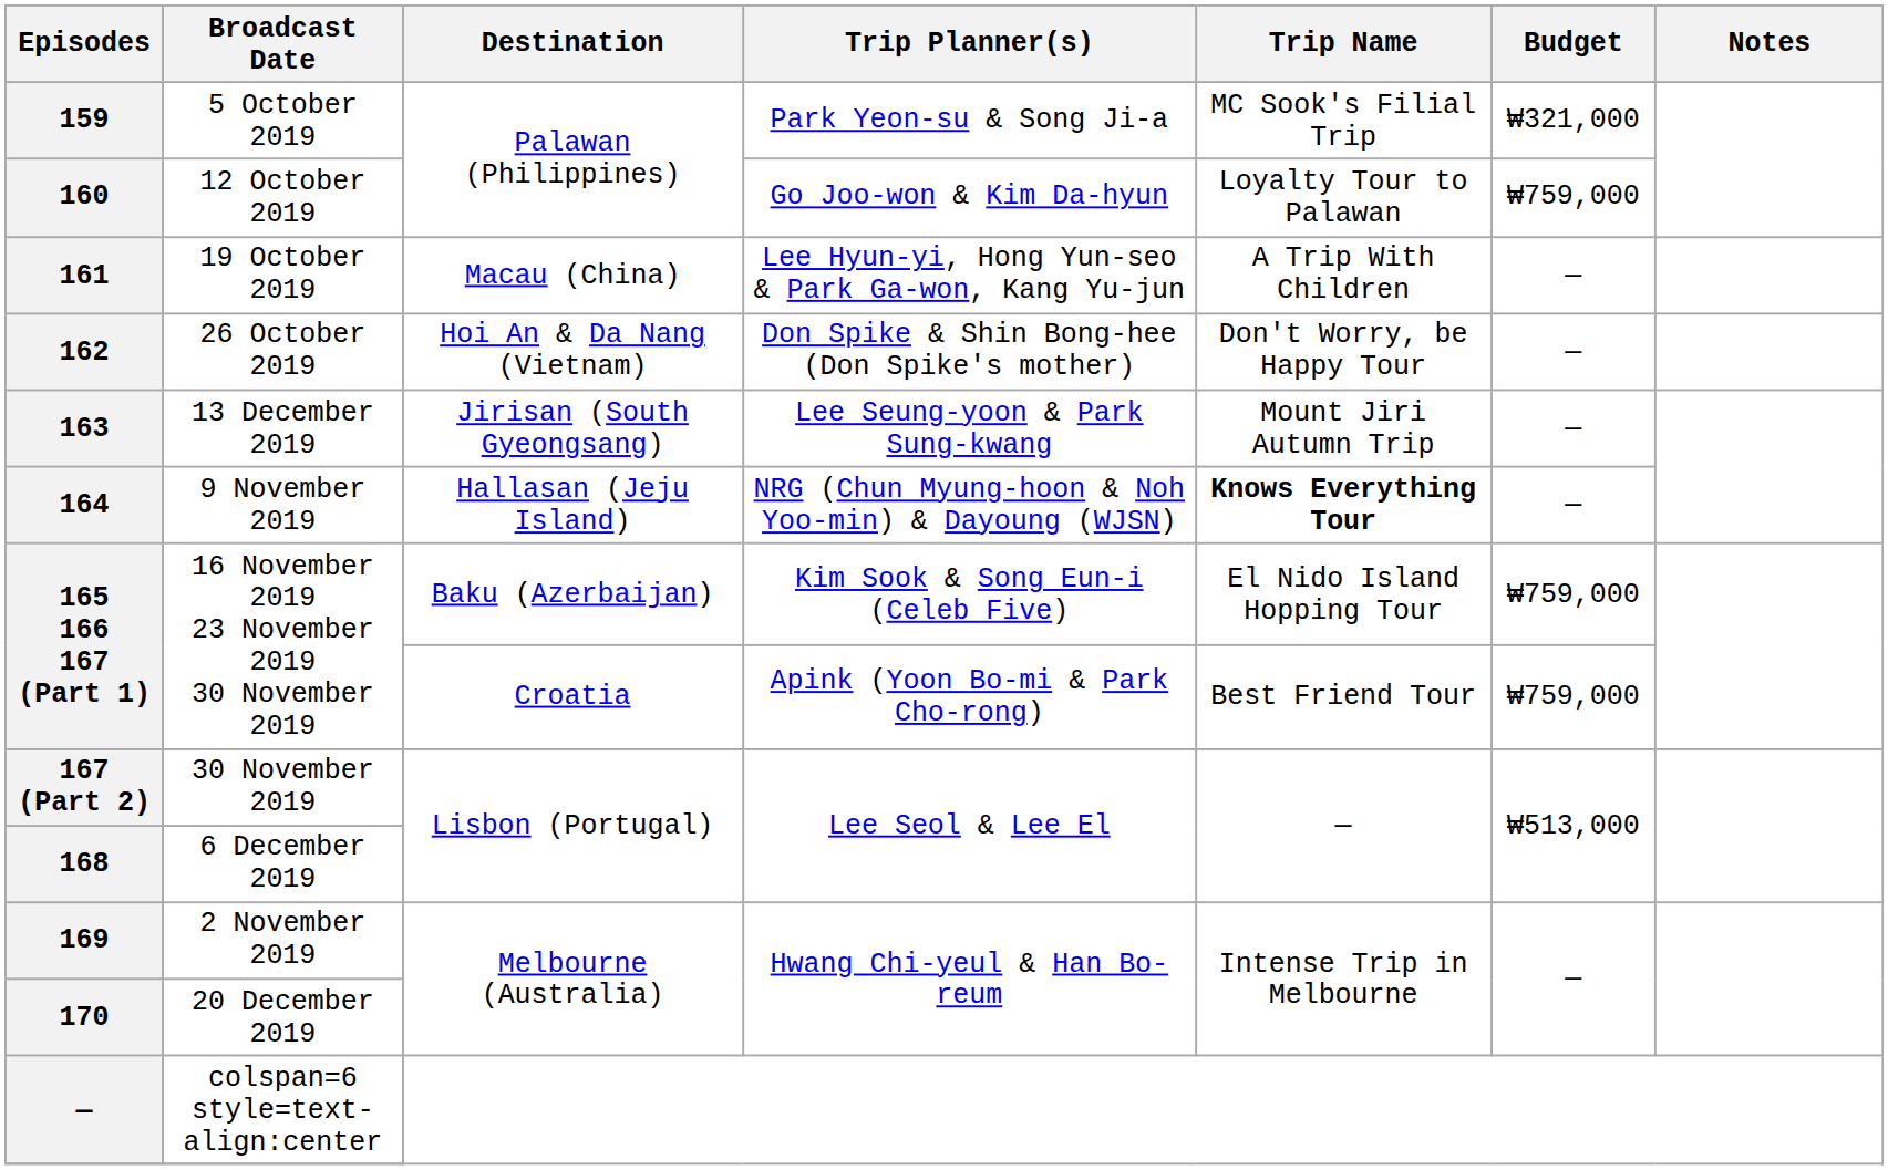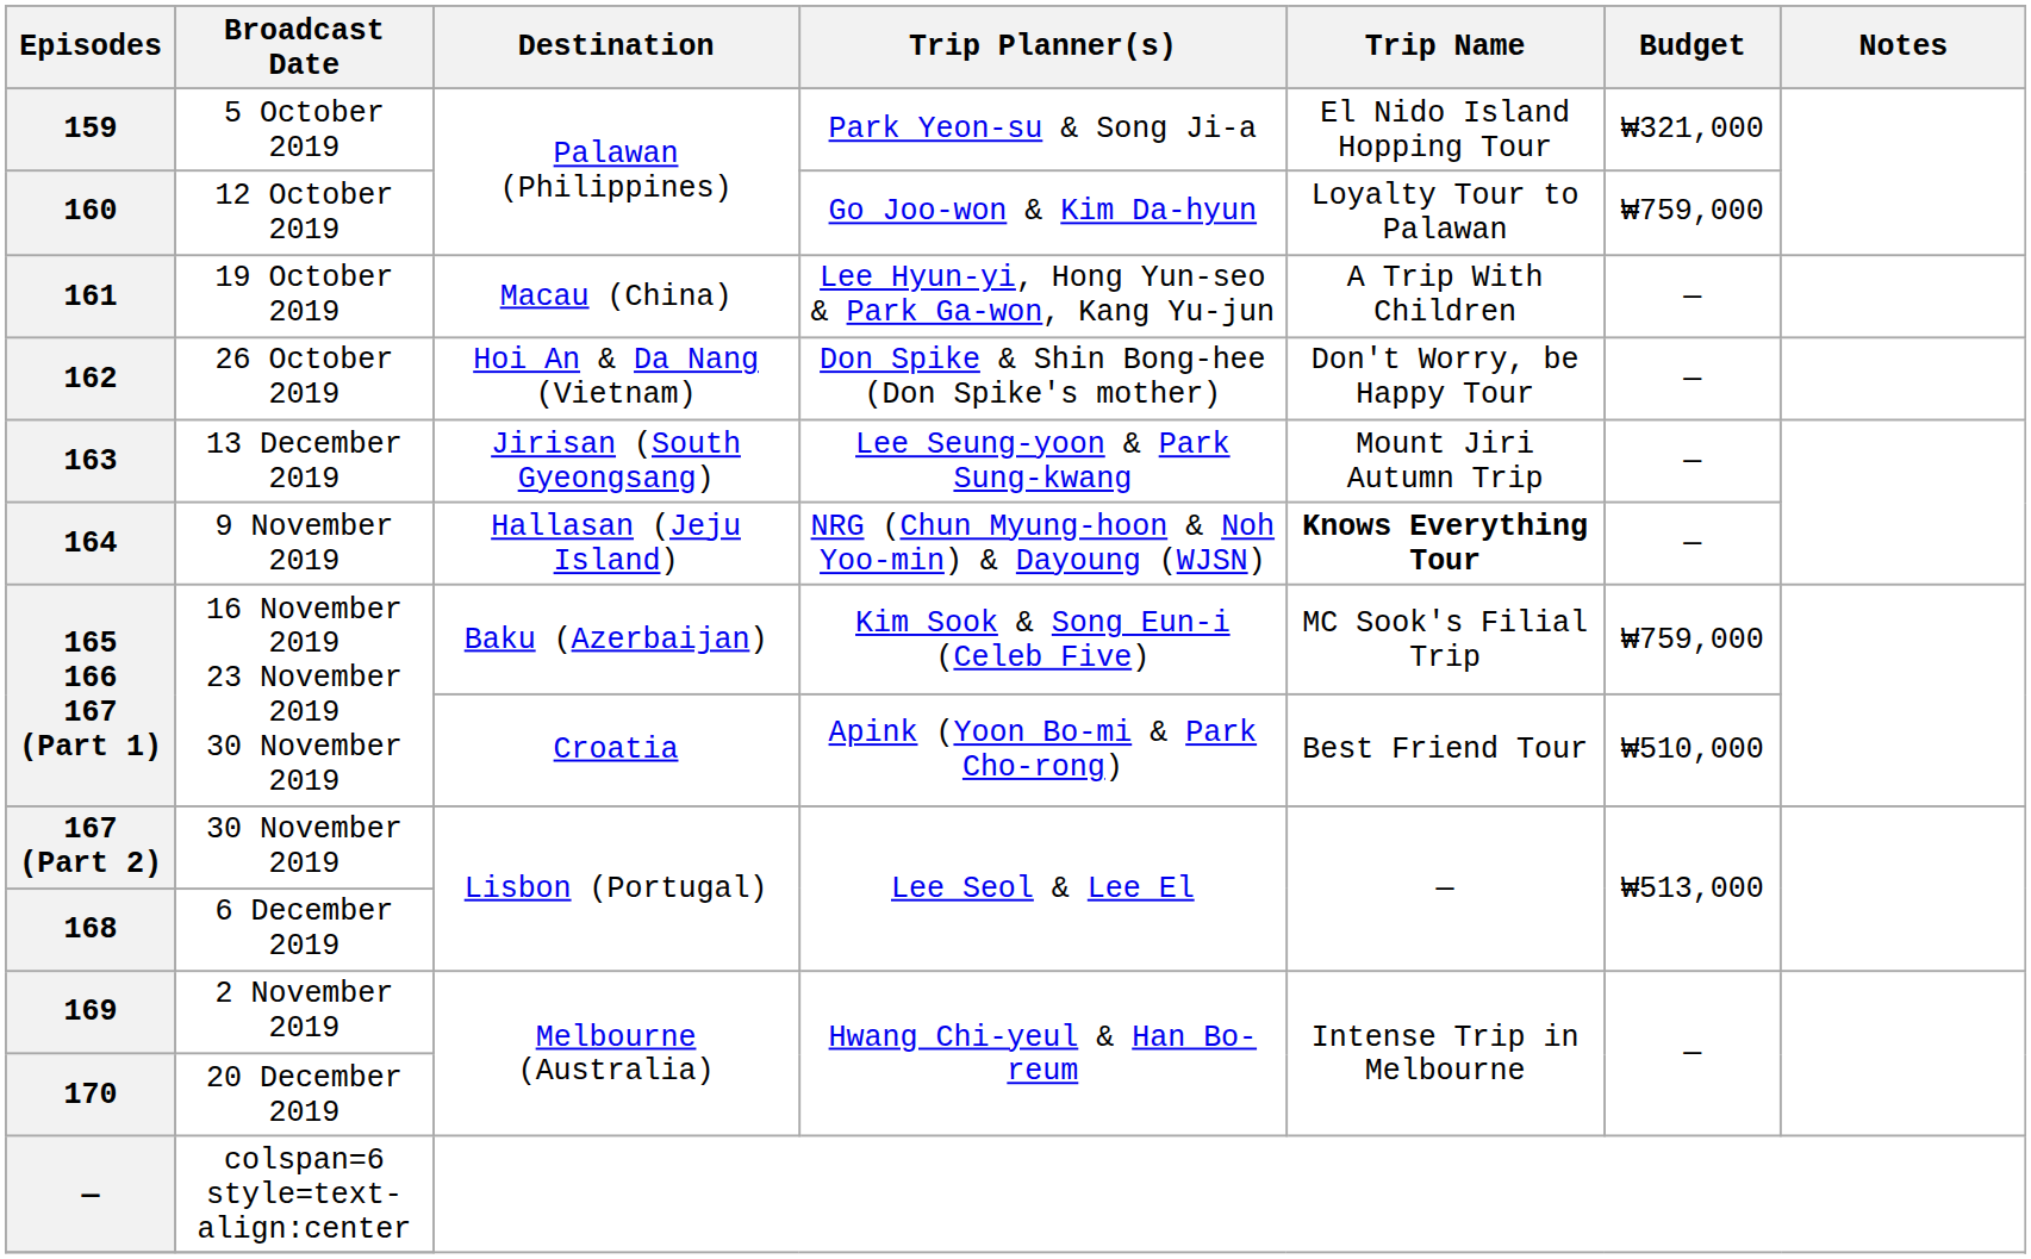159 | Trip Name: MC Sook's Filial Trip -> El Nido Island Hopping Tour
165 166 167 (Part 1) / Kim Sook & Song Eun-i (Celeb Five) | Trip Name: El Nido Island Hopping Tour -> MC Sook's Filial Trip
165 166 167 (Part 1) / Apink (Yoon Bo-mi & Park Cho-rong) | Budget: ₩759,000 -> ₩510,000
